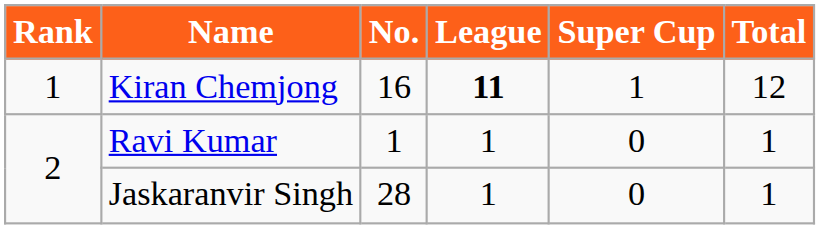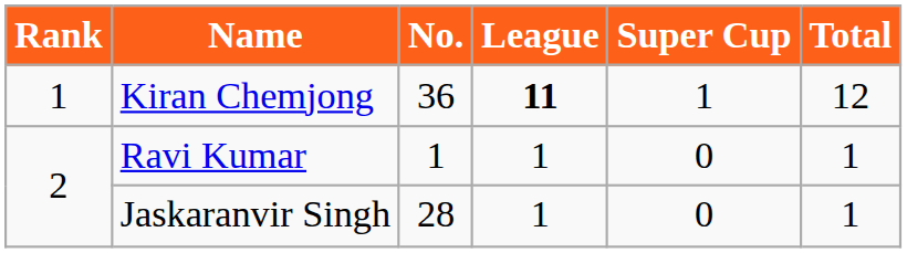Kiran Chemjong | No.: 16 -> 36
